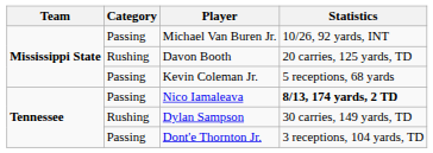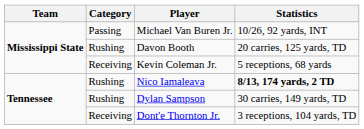Kevin Coleman Jr. | Category: Passing -> Receiving
Nico Iamaleava | Category: Passing -> Rushing
Dont'e Thornton Jr. | Category: Passing -> Receiving
